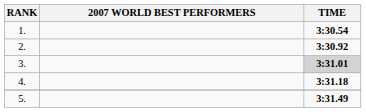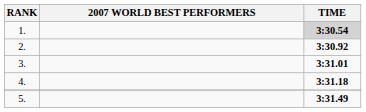1. | TIME: no background -> lightgrey background
3. | TIME: lightgrey background -> no background
